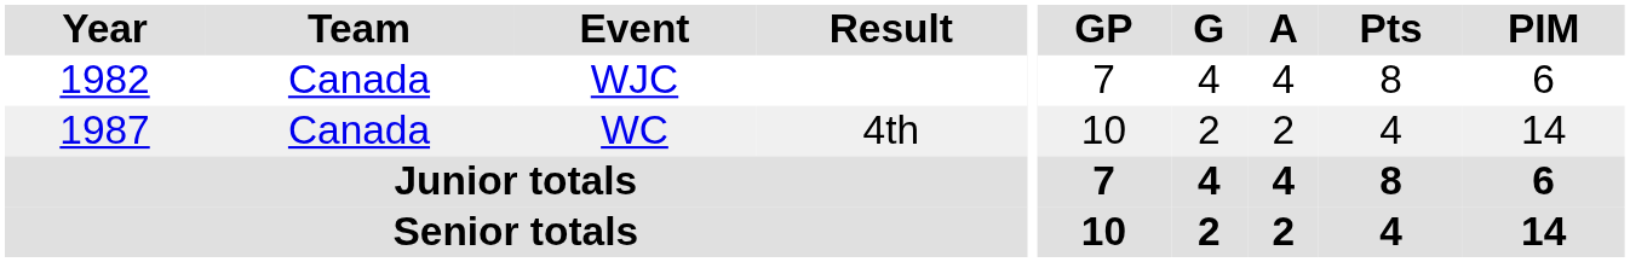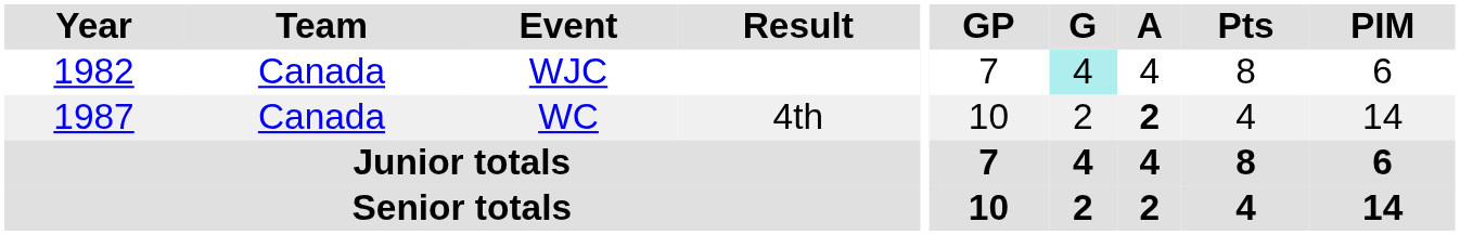WJC | G: no background -> paleturquoise background
WC | A: normal -> bold
